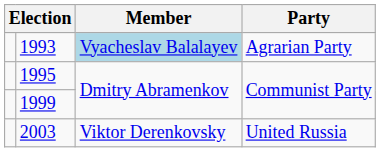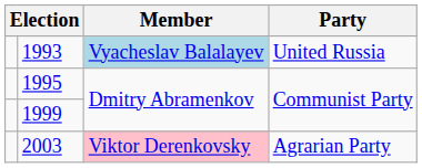1993 | Party: Agrarian Party -> United Russia
2003 | Member: no background -> pink background
2003 | Party: United Russia -> Agrarian Party
